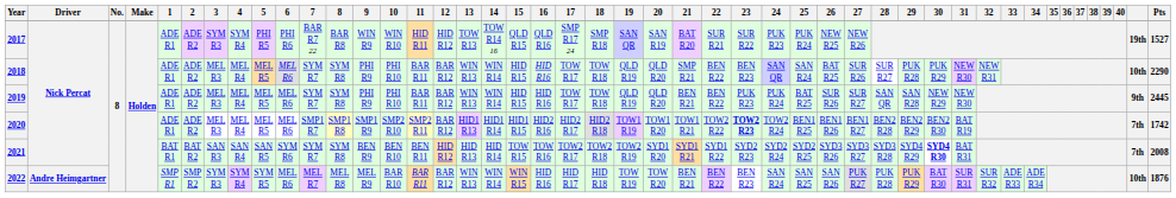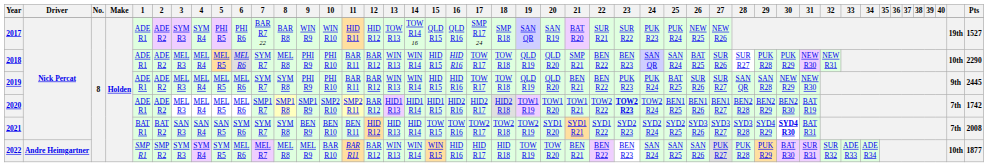2018 | 8: SYM R8 -> MEL R8
2022 | Pts: 1876 -> 1877
